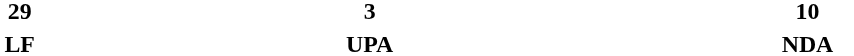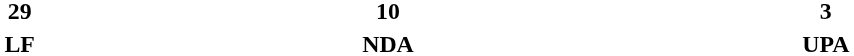columns swapped: 10 <-> 3
